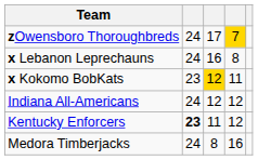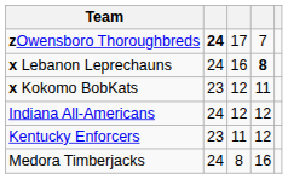zOwensboro Thoroughbreds | column 2: normal -> bold
zOwensboro Thoroughbreds | column 4: gold background -> no background
x Lebanon Leprechauns | column 4: normal -> bold
x Kokomo BobKats | column 3: gold background -> no background
Kentucky Enforcers | column 2: bold -> normal
